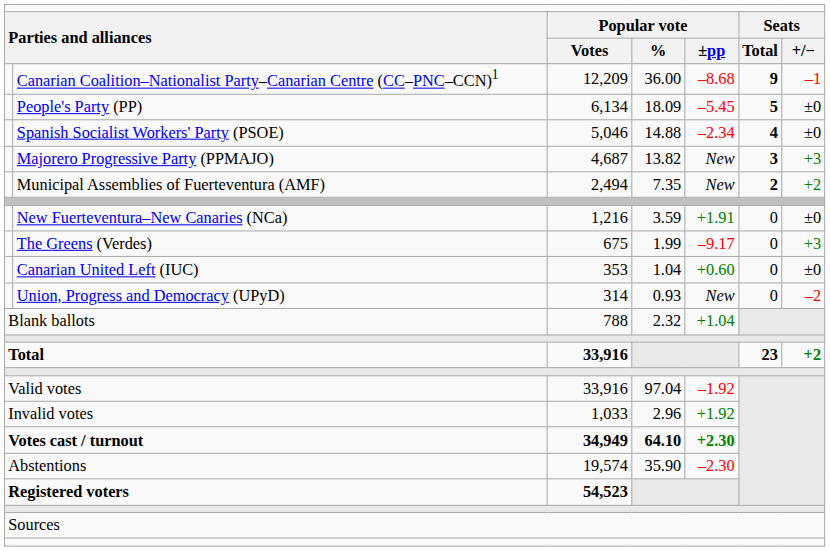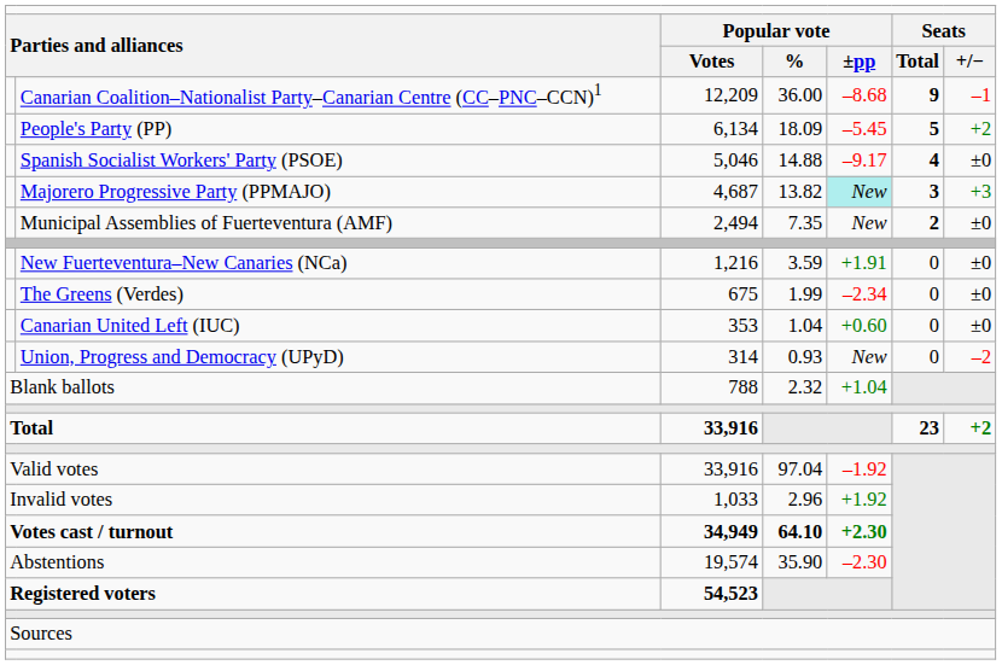People's Party (PP) | column 7: ±0 -> +2
Spanish Socialist Workers' Party (PSOE) | column 5: –2.34 -> –9.17
Majorero Progressive Party (PPMAJO) | column 5: no background -> paleturquoise background
Municipal Assemblies of Fuerteventura (AMF) | column 7: +2 -> ±0
The Greens (Verdes) | column 5: –9.17 -> –2.34
The Greens (Verdes) | column 7: +3 -> ±0
